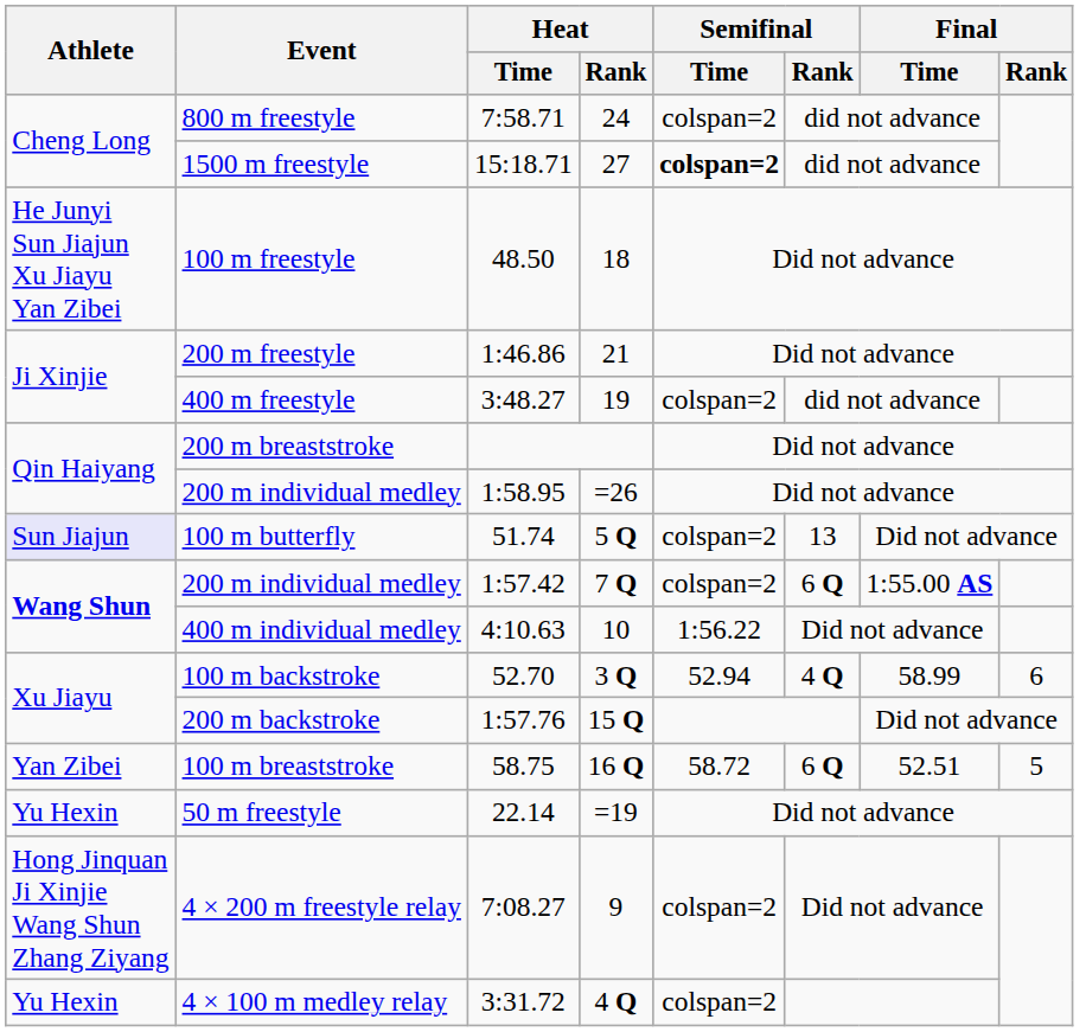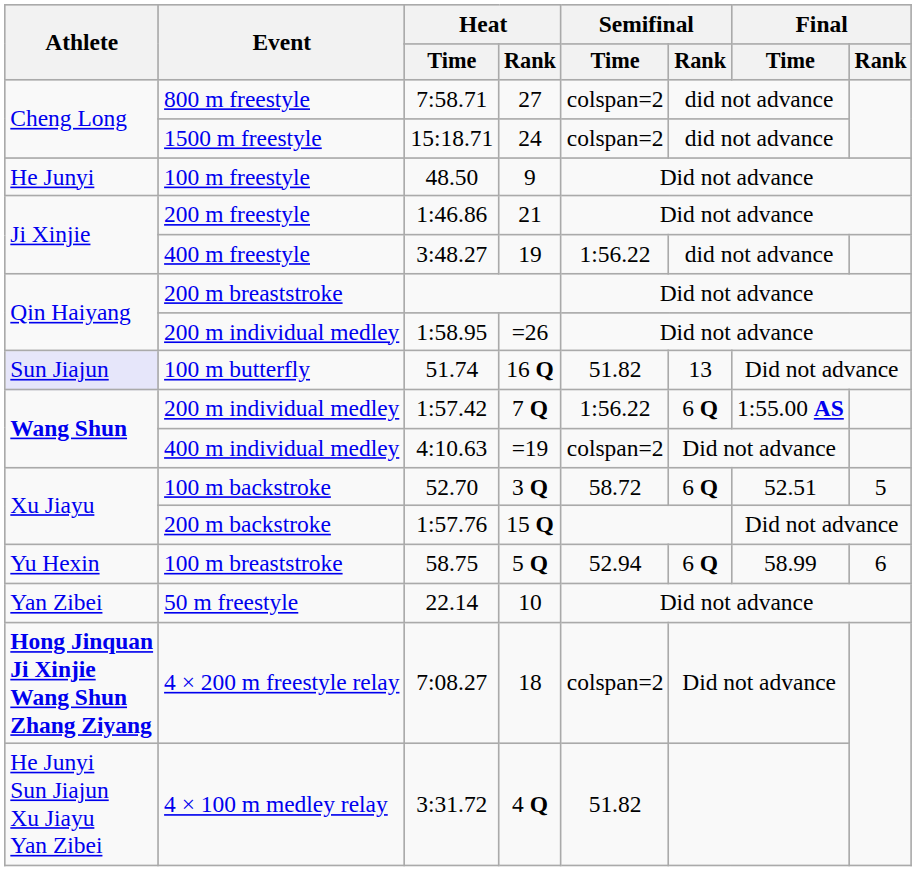800 m freestyle | Heat / Rank: 24 -> 27
1500 m freestyle | Heat / Rank: 27 -> 24
1500 m freestyle | Semifinal / Time: bold -> normal
100 m freestyle | Athlete: He Junyi Sun Jiajun Xu Jiayu Yan Zibei -> He Junyi
100 m freestyle | Heat / Rank: 18 -> 9
400 m freestyle | Semifinal / Time: colspan=2 -> 1:56.22
100 m butterfly | Heat / Rank: 5 Q -> 16 Q
100 m butterfly | Semifinal / Time: colspan=2 -> 51.82
200 m individual medley / 1:57.42 | Semifinal / Time: colspan=2 -> 1:56.22
400 m individual medley | Heat / Rank: 10 -> =19
400 m individual medley | Semifinal / Time: 1:56.22 -> colspan=2
100 m backstroke | Semifinal / Time: 52.94 -> 58.72
100 m backstroke | Semifinal / Rank: 4 Q -> 6 Q
100 m backstroke | Final / Time: 58.99 -> 52.51
100 m backstroke | Final / Rank: 6 -> 5
100 m breaststroke | Athlete: Yan Zibei -> Yu Hexin
100 m breaststroke | Heat / Rank: 16 Q -> 5 Q
100 m breaststroke | Semifinal / Time: 58.72 -> 52.94
100 m breaststroke | Final / Time: 52.51 -> 58.99
100 m breaststroke | Final / Rank: 5 -> 6
50 m freestyle | Athlete: Yu Hexin -> Yan Zibei
50 m freestyle | Heat / Rank: =19 -> 10
4 × 200 m freestyle relay | Athlete: normal -> bold
4 × 200 m freestyle relay | Heat / Rank: 9 -> 18
4 × 100 m medley relay | Athlete: Yu Hexin -> He Junyi Sun Jiajun Xu Jiayu Yan Zibei
4 × 100 m medley relay | Semifinal / Time: colspan=2 -> 51.82
